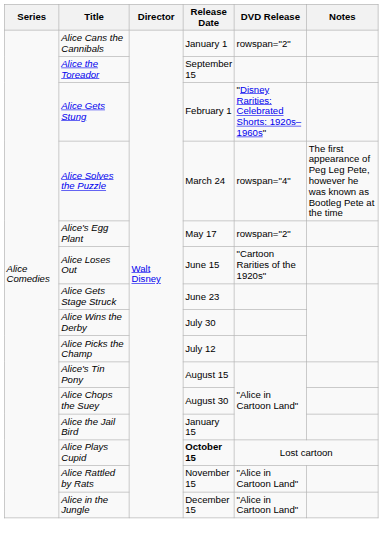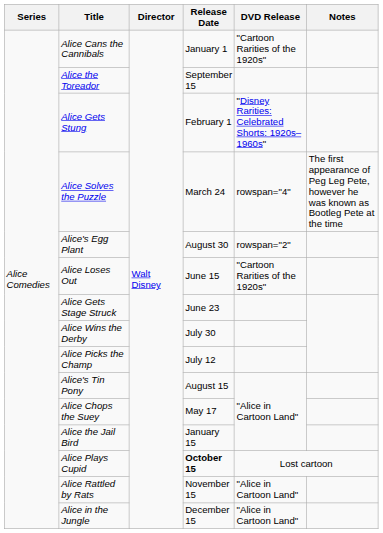Alice Cans the Cannibals | DVD Release: rowspan="2" -> "Cartoon Rarities of the 1920s"
Alice's Egg Plant | Release Date: May 17 -> August 30
Alice Chops the Suey | Release Date: August 30 -> May 17
